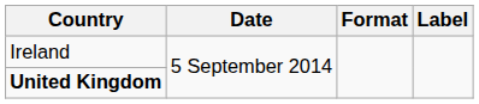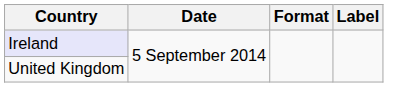Ireland | Country: no background -> lavender background
United Kingdom | Country: bold -> normal
